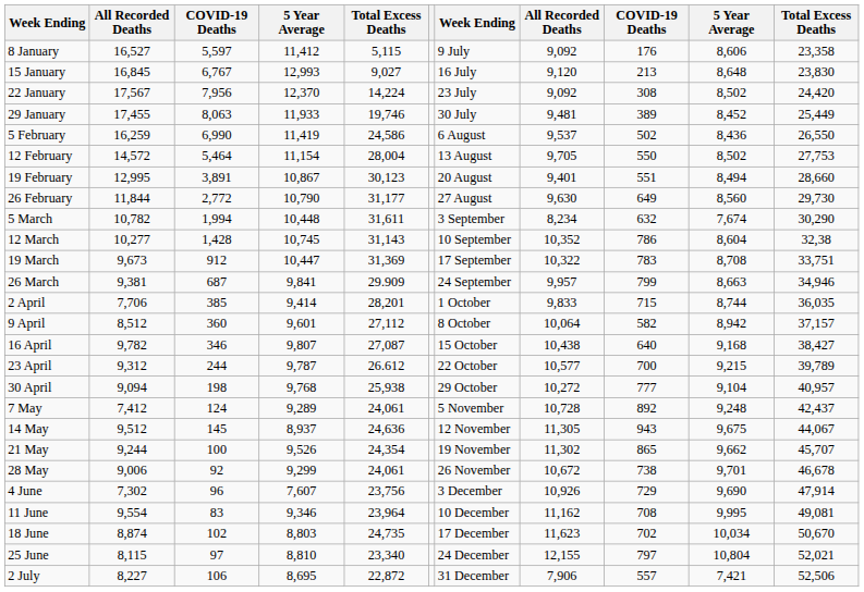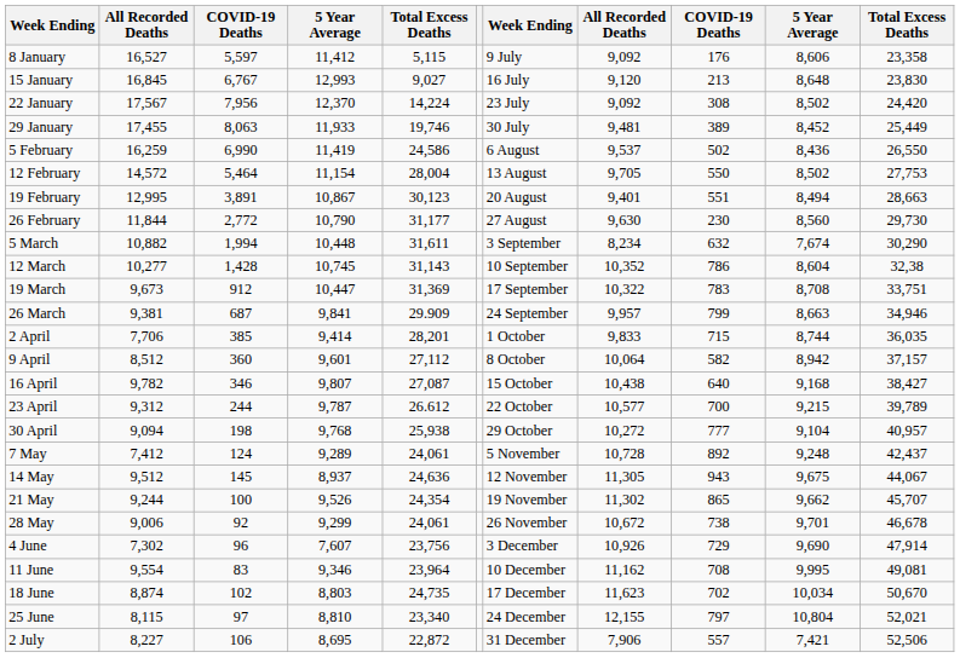19 February | column 11: 28,660 -> 28,663
26 February | column 9: 649 -> 230
5 March | column 2: 10,782 -> 10,882
